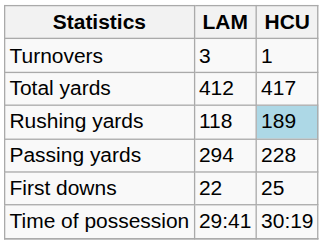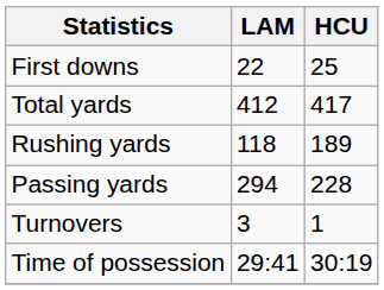rows swapped: First downs <-> Turnovers
Rushing yards | HCU: lightblue background -> no background
